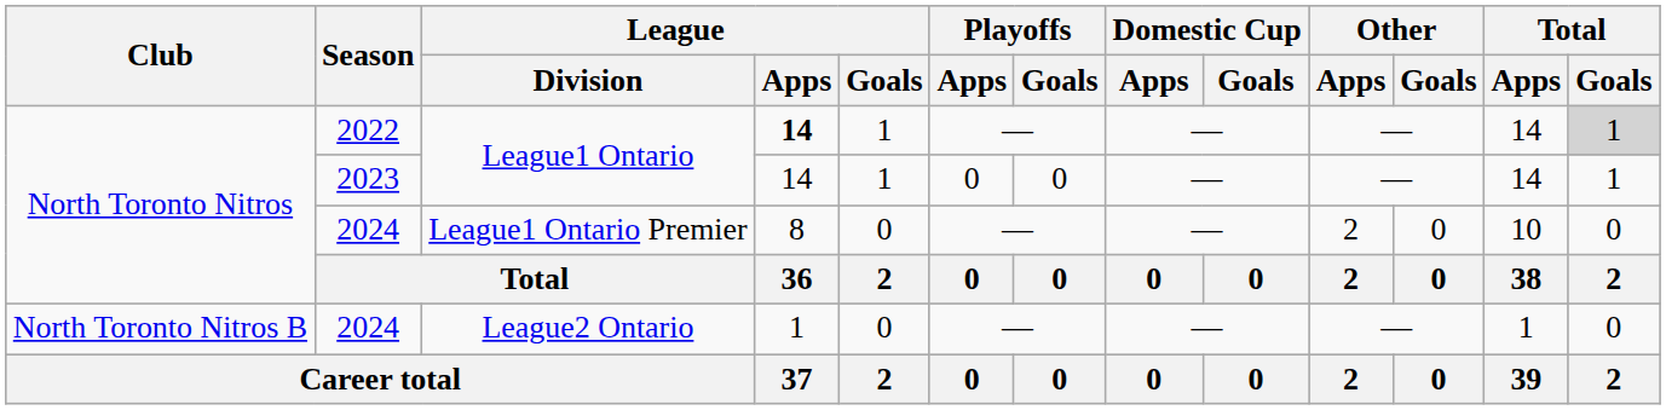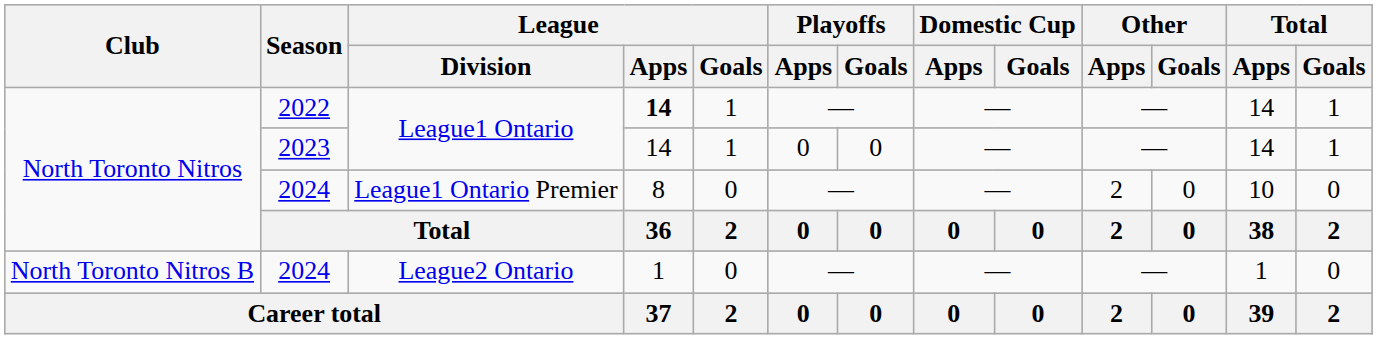2022 | Total / Goals: lightgrey background -> no background
